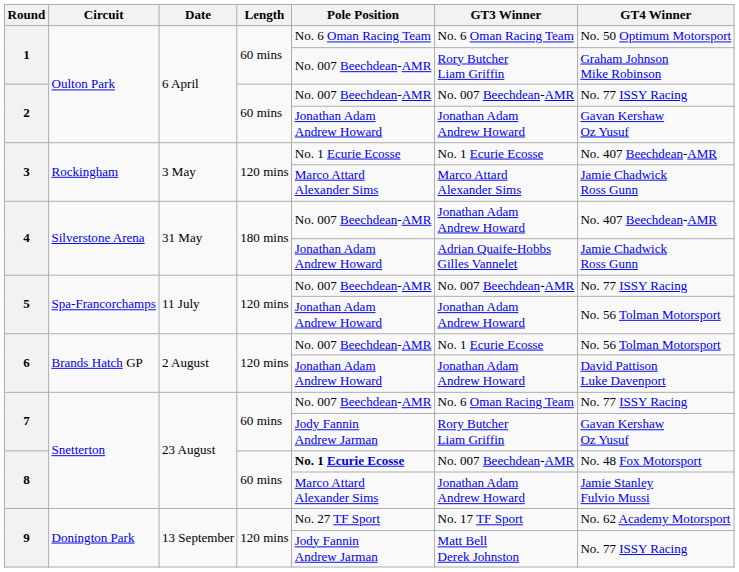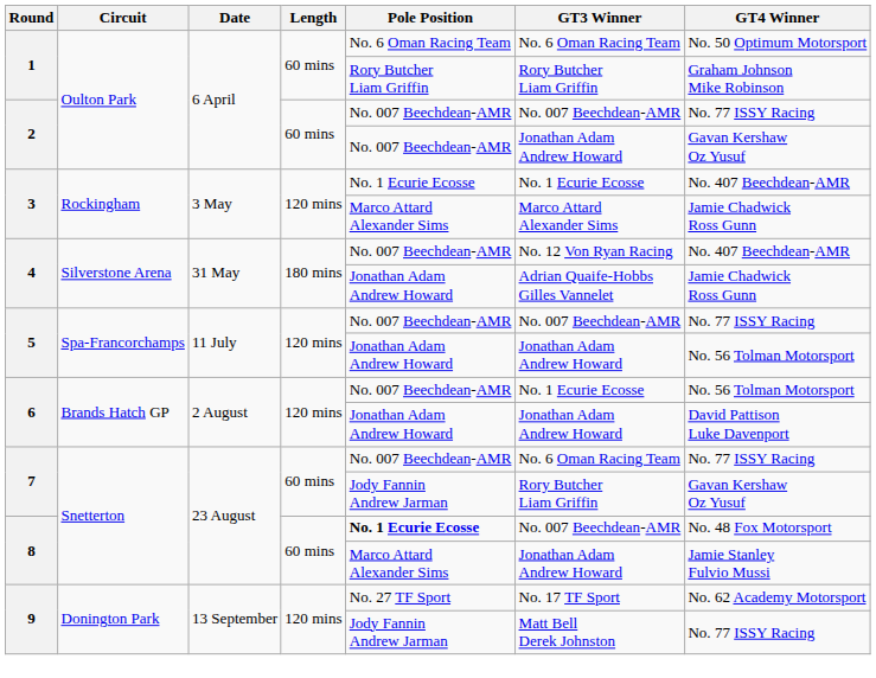row 3 | Pole Position: No. 007 Beechdean-AMR -> Rory Butcher Liam Griffin
row 5 | Pole Position: Jonathan Adam Andrew Howard -> No. 007 Beechdean-AMR
row 8 | GT3 Winner: Jonathan Adam Andrew Howard -> No. 12 Von Ryan Racing
